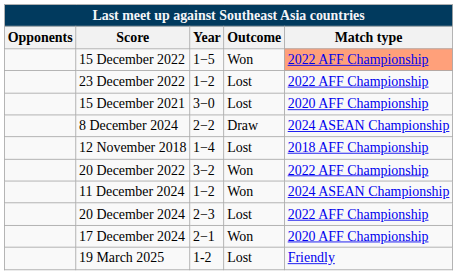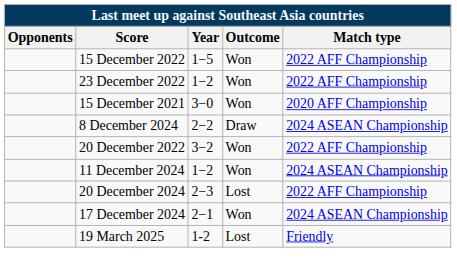15 December 2022 | Match type: lightsalmon background -> no background
23 December 2022 | Outcome: Lost -> Won
15 December 2021 | Outcome: Lost -> Won
- row: 12 November 2018 | 1−4 | Lost | 2018 AFF Championship
17 December 2024 | Match type: 2020 AFF Championship -> 2024 ASEAN Championship
